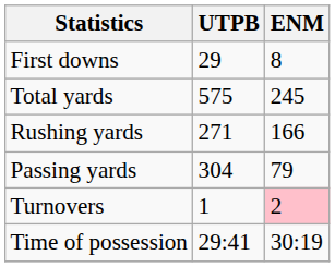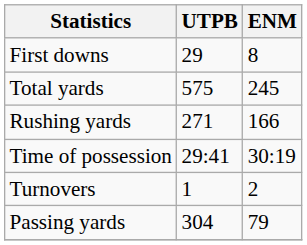rows swapped: Passing yards <-> Time of possession
Turnovers | ENM: pink background -> no background
